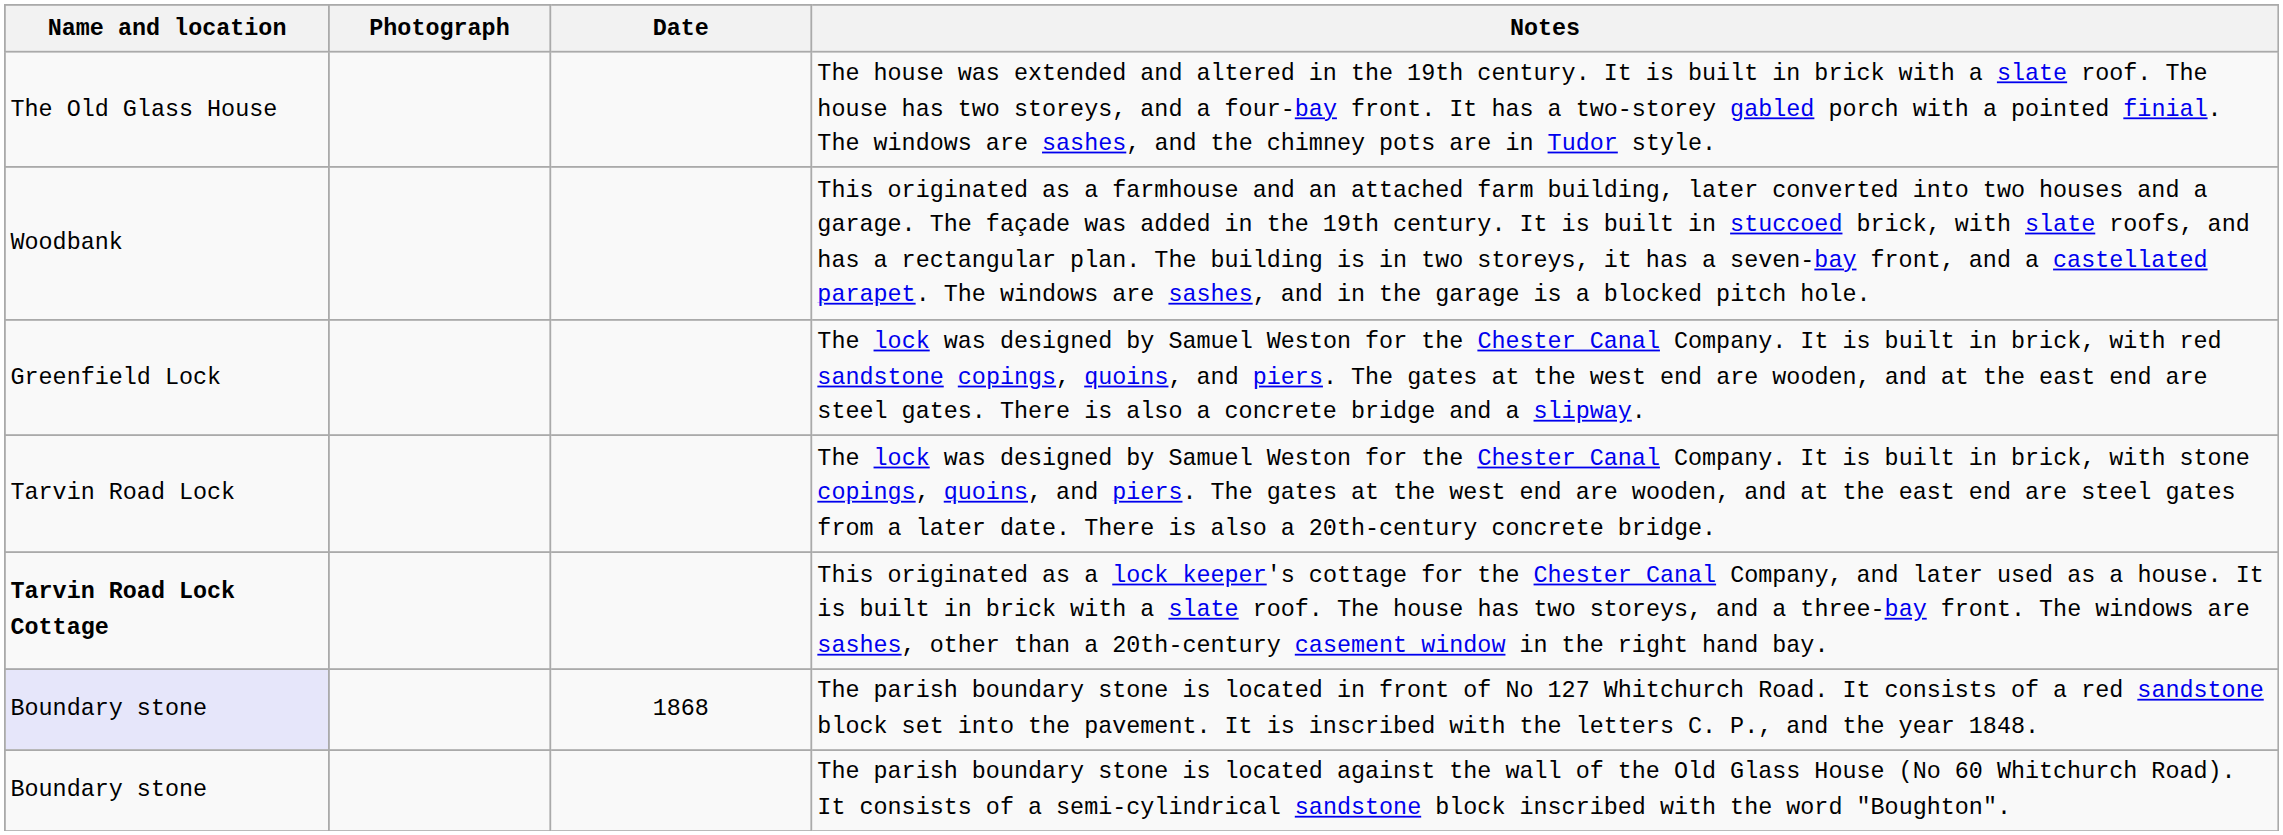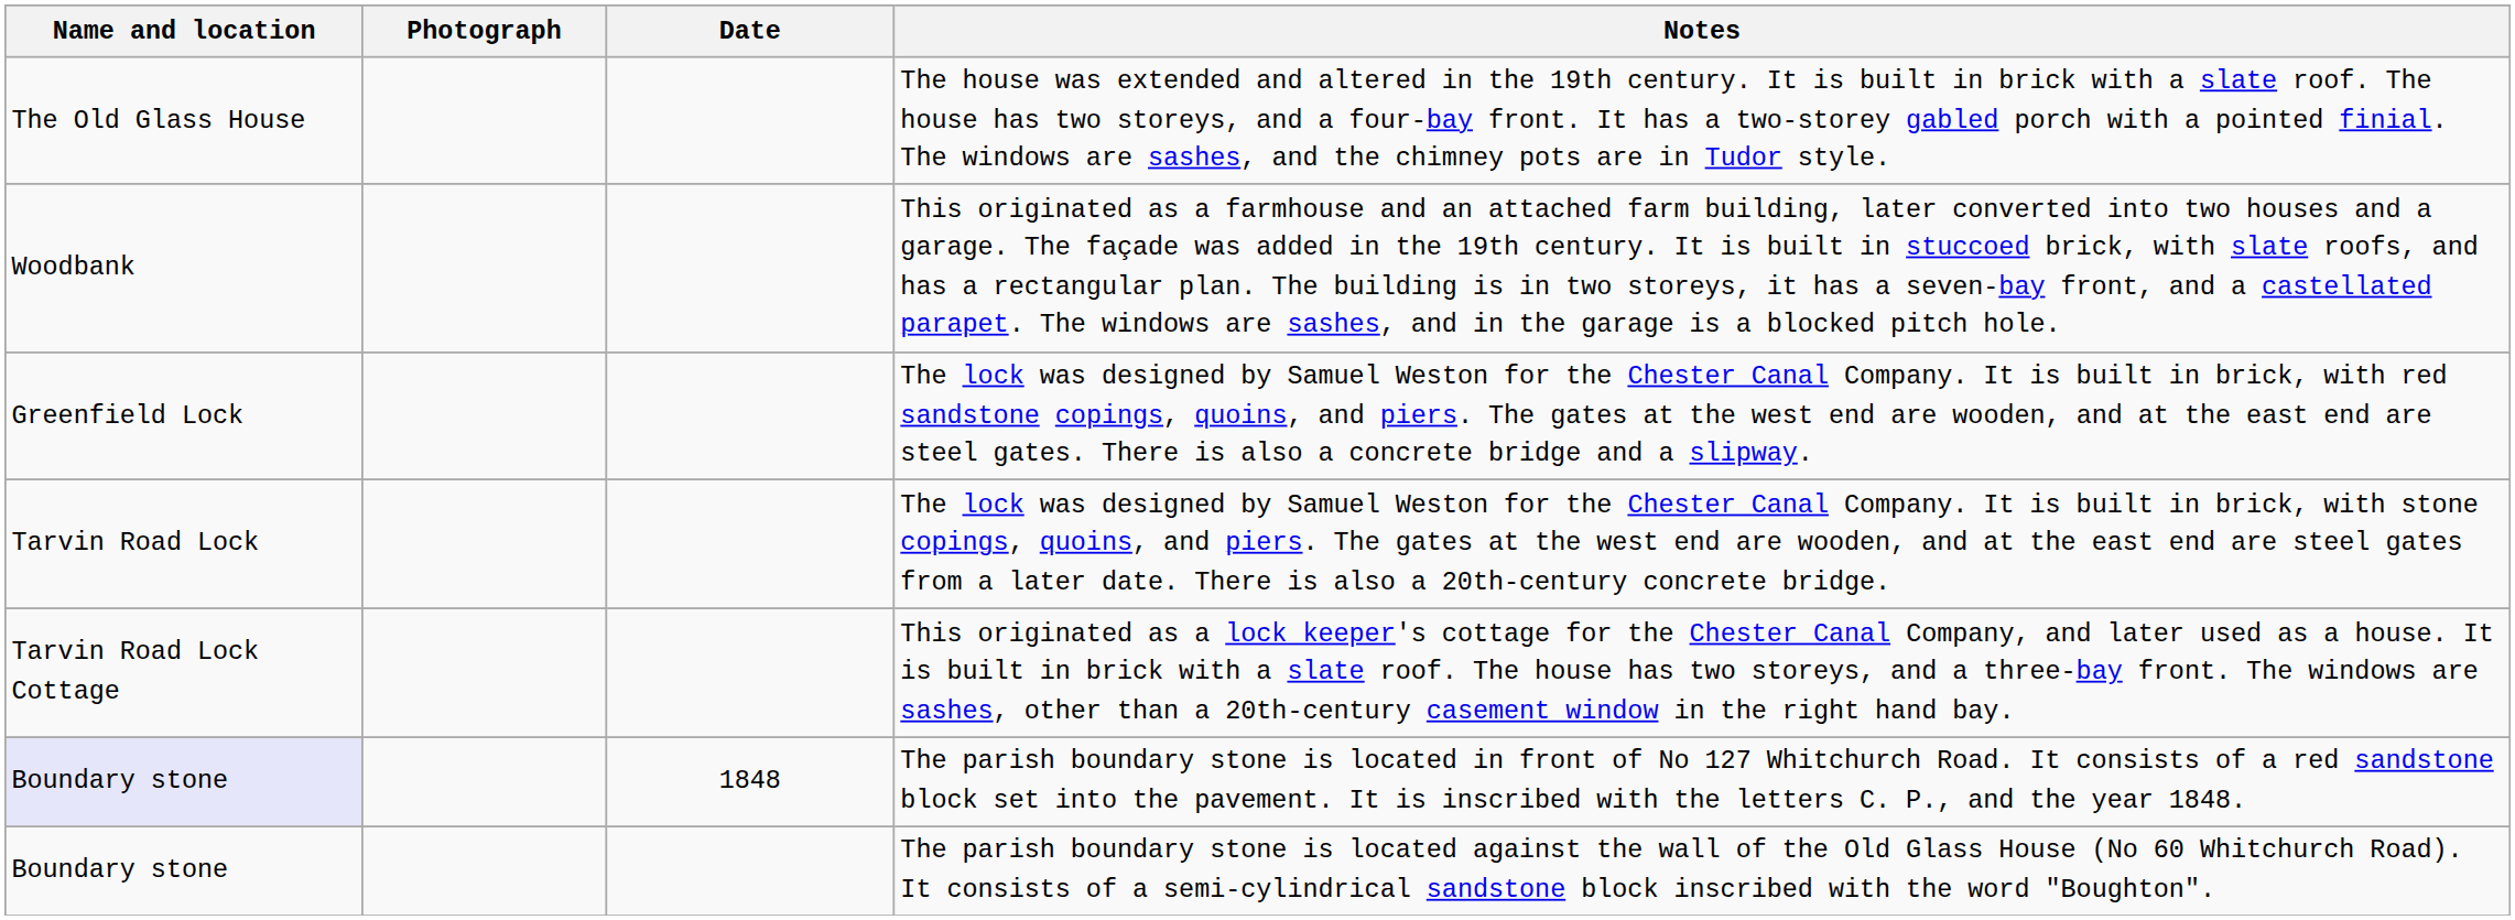row 6 | Name and location: bold -> normal
row 7 | Date: 1868 -> 1848
